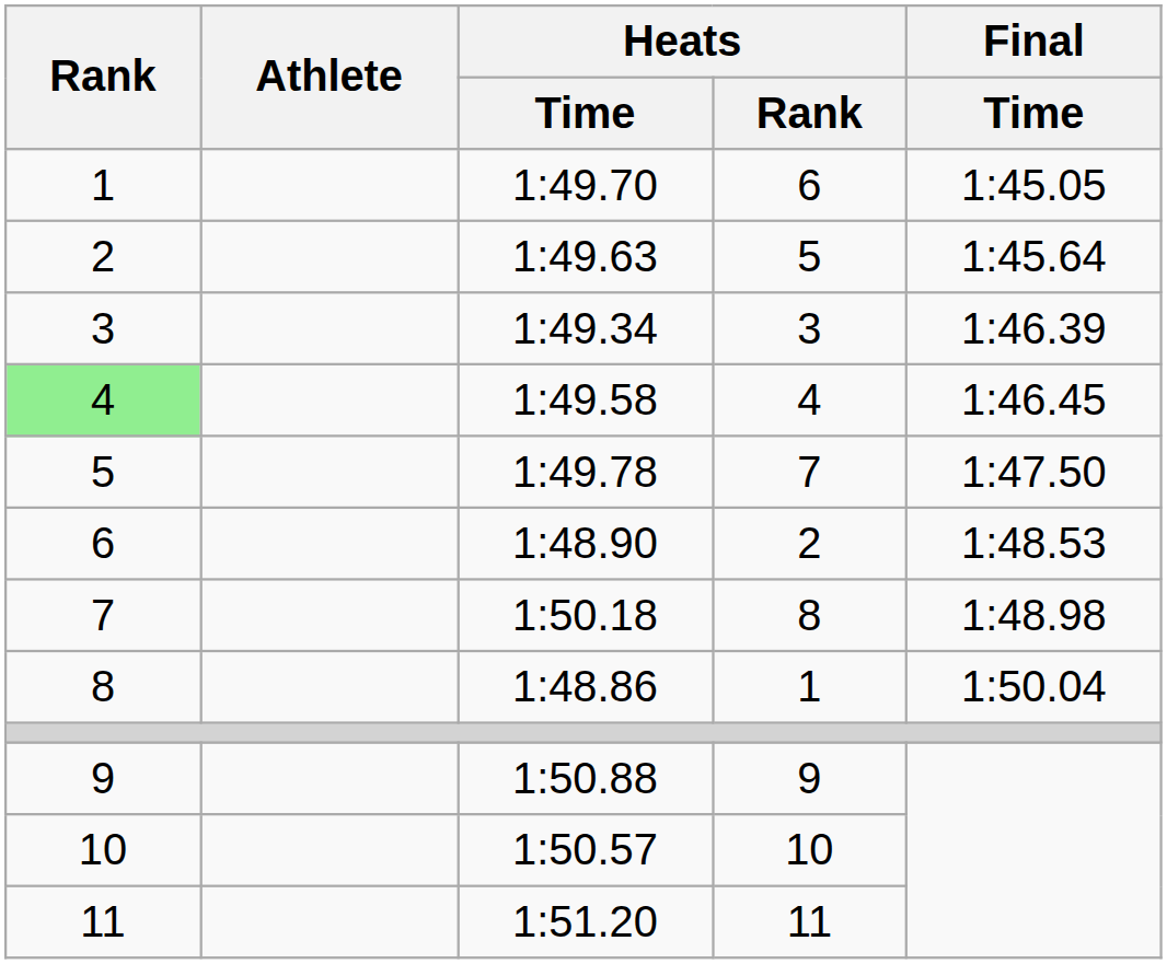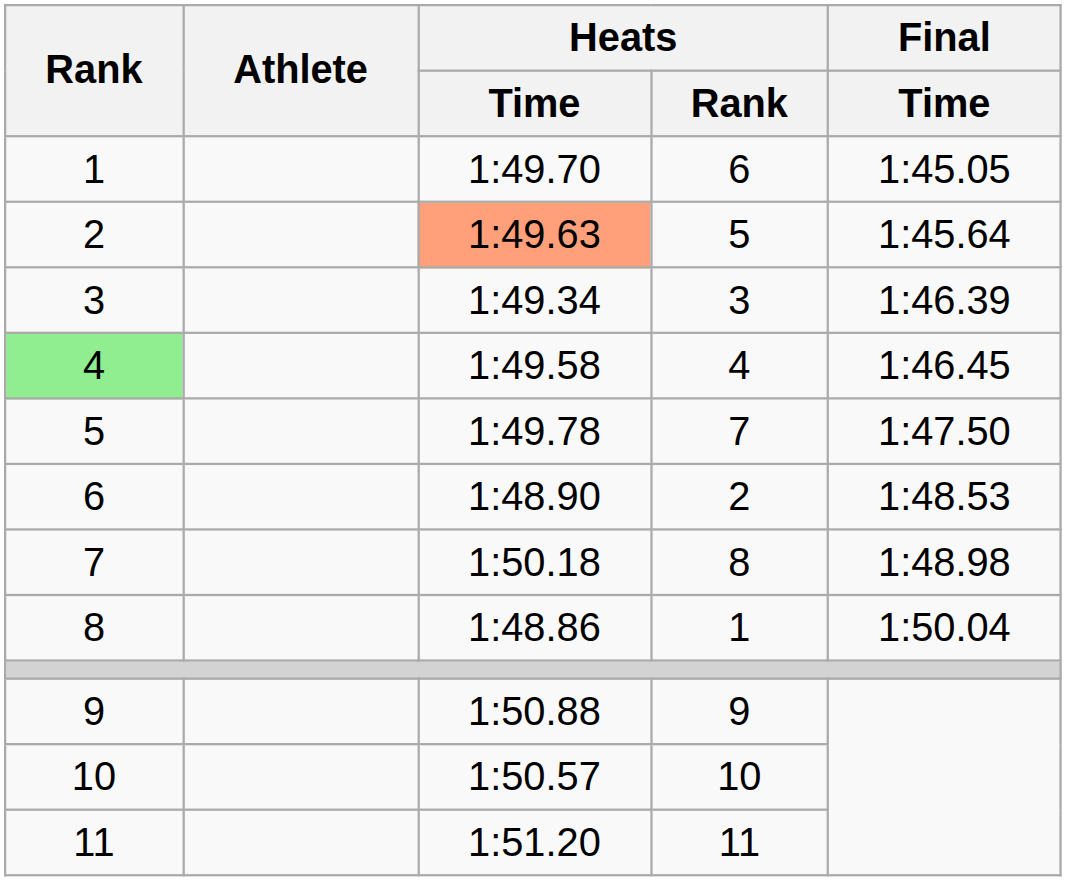row 4 | Heats / Time: no background -> lightsalmon background
